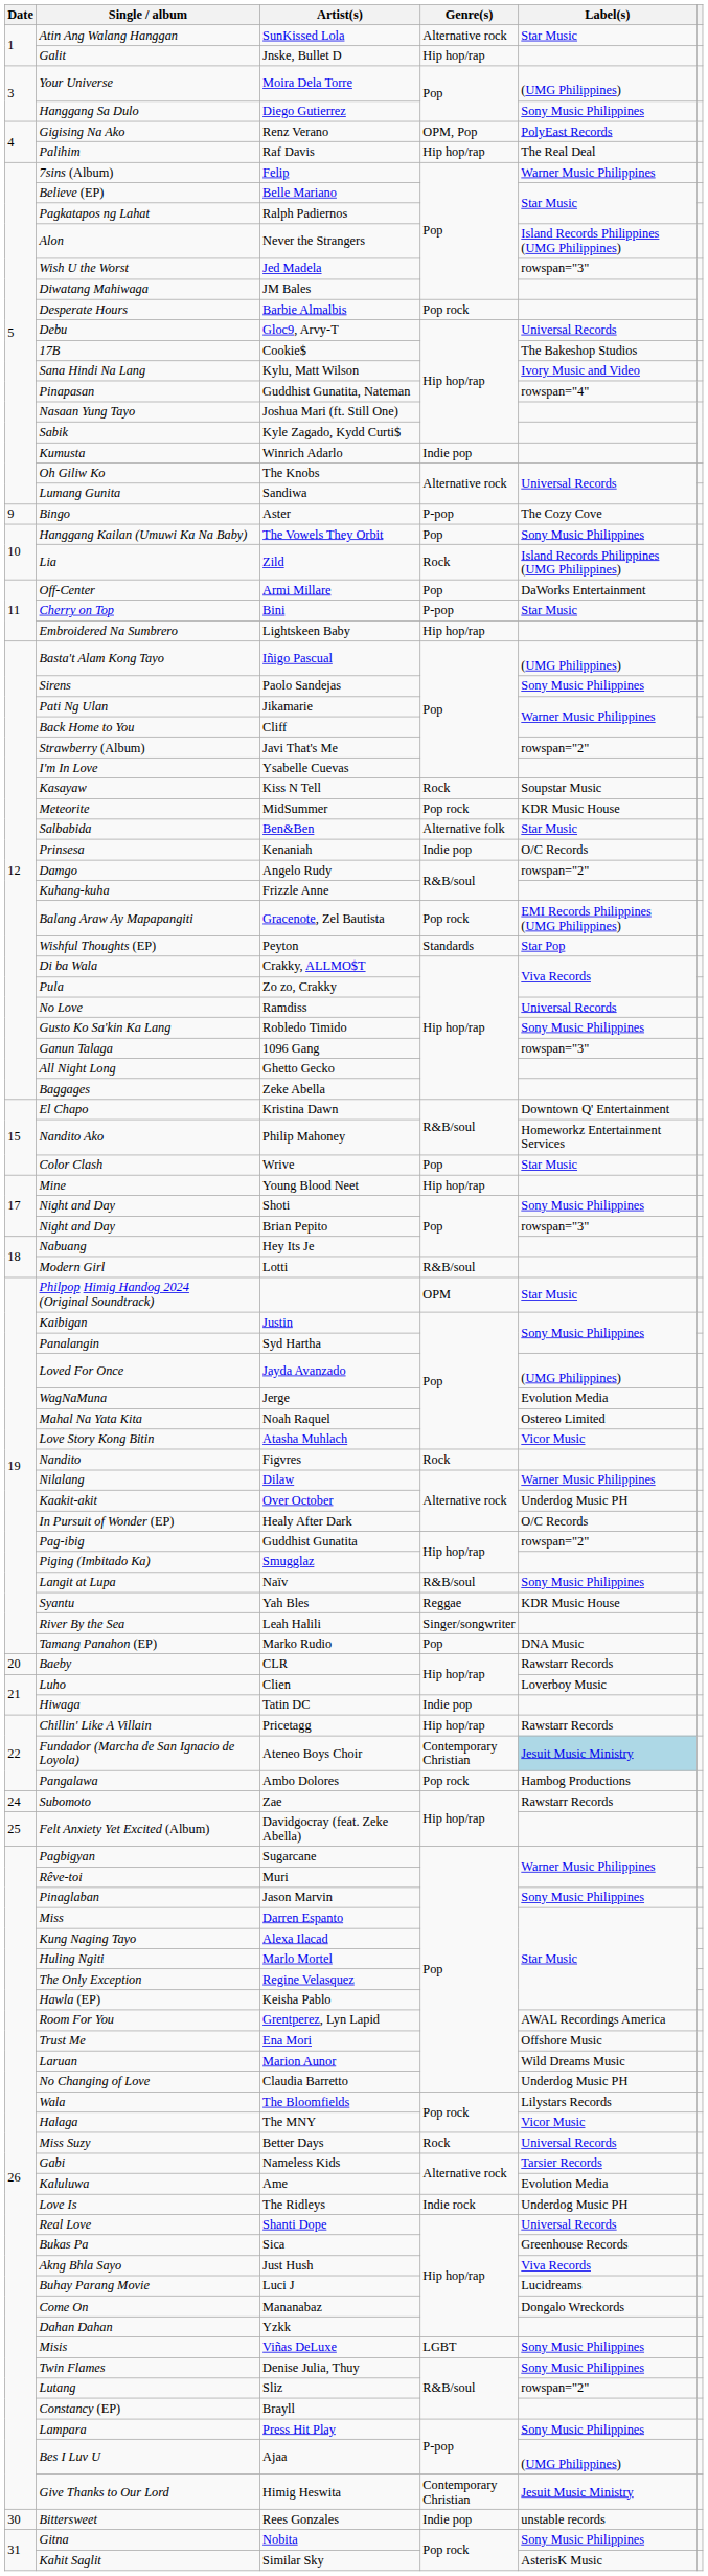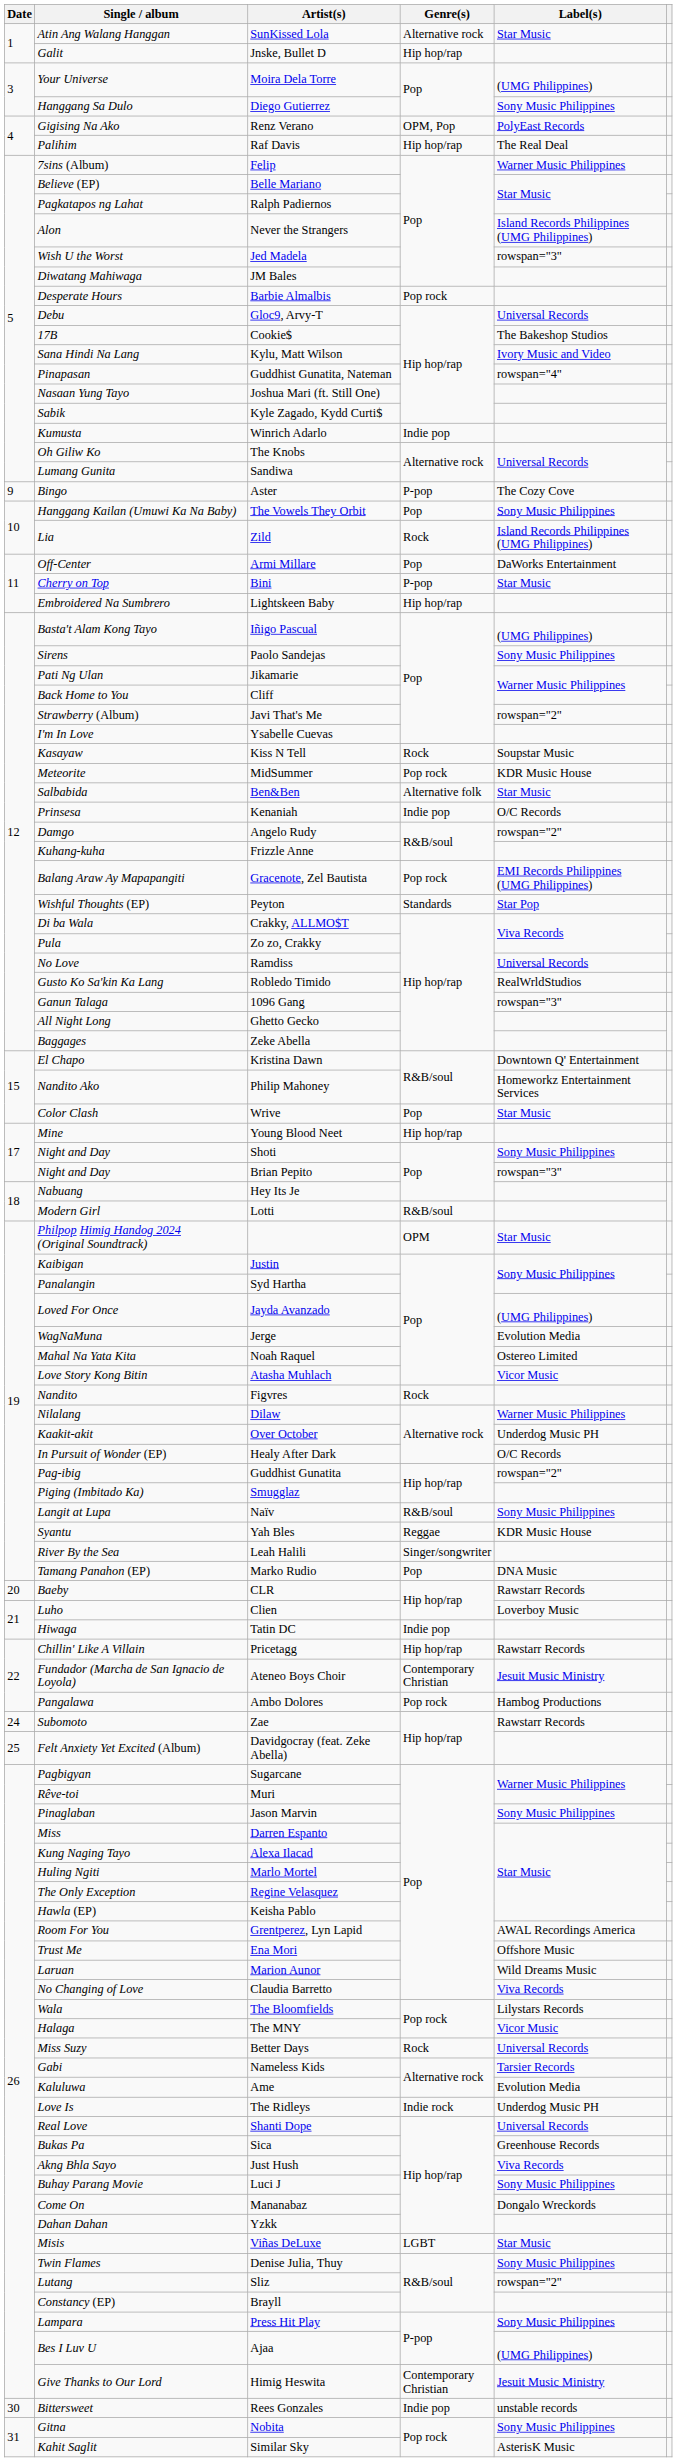Robledo Timido | Label(s): Sony Music Philippines -> RealWrldStudios
Ateneo Boys Choir | Label(s): lightblue background -> no background
Claudia Barretto | Label(s): Underdog Music PH -> Viva Records
Luci J | Label(s): Lucidreams -> Sony Music Philippines
Viñas DeLuxe | Label(s): Sony Music Philippines -> Star Music
